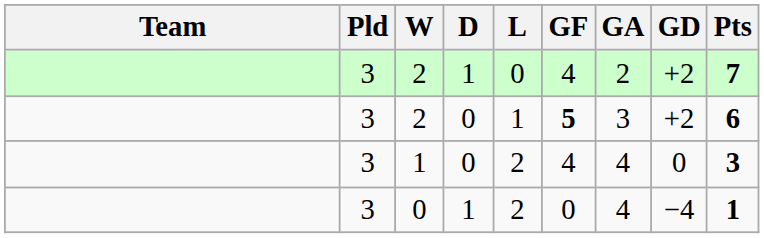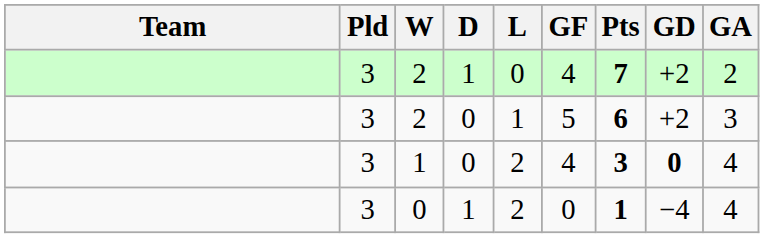columns swapped: GA <-> Pts
row 3 | GF: bold -> normal
row 4 | GD: normal -> bold
